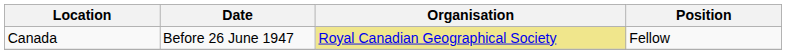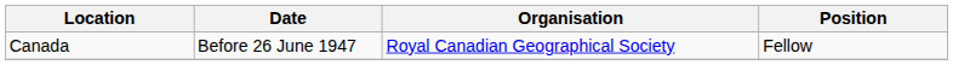Canada | Organisation: khaki background -> no background
